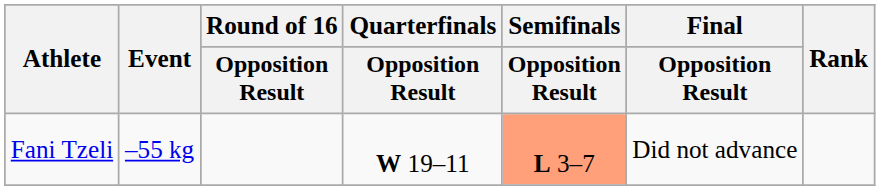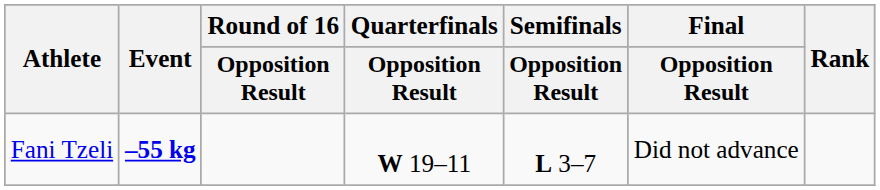Fani Tzeli | Event: normal -> bold
Fani Tzeli | Semifinals / Opposition Result: lightsalmon background -> no background
